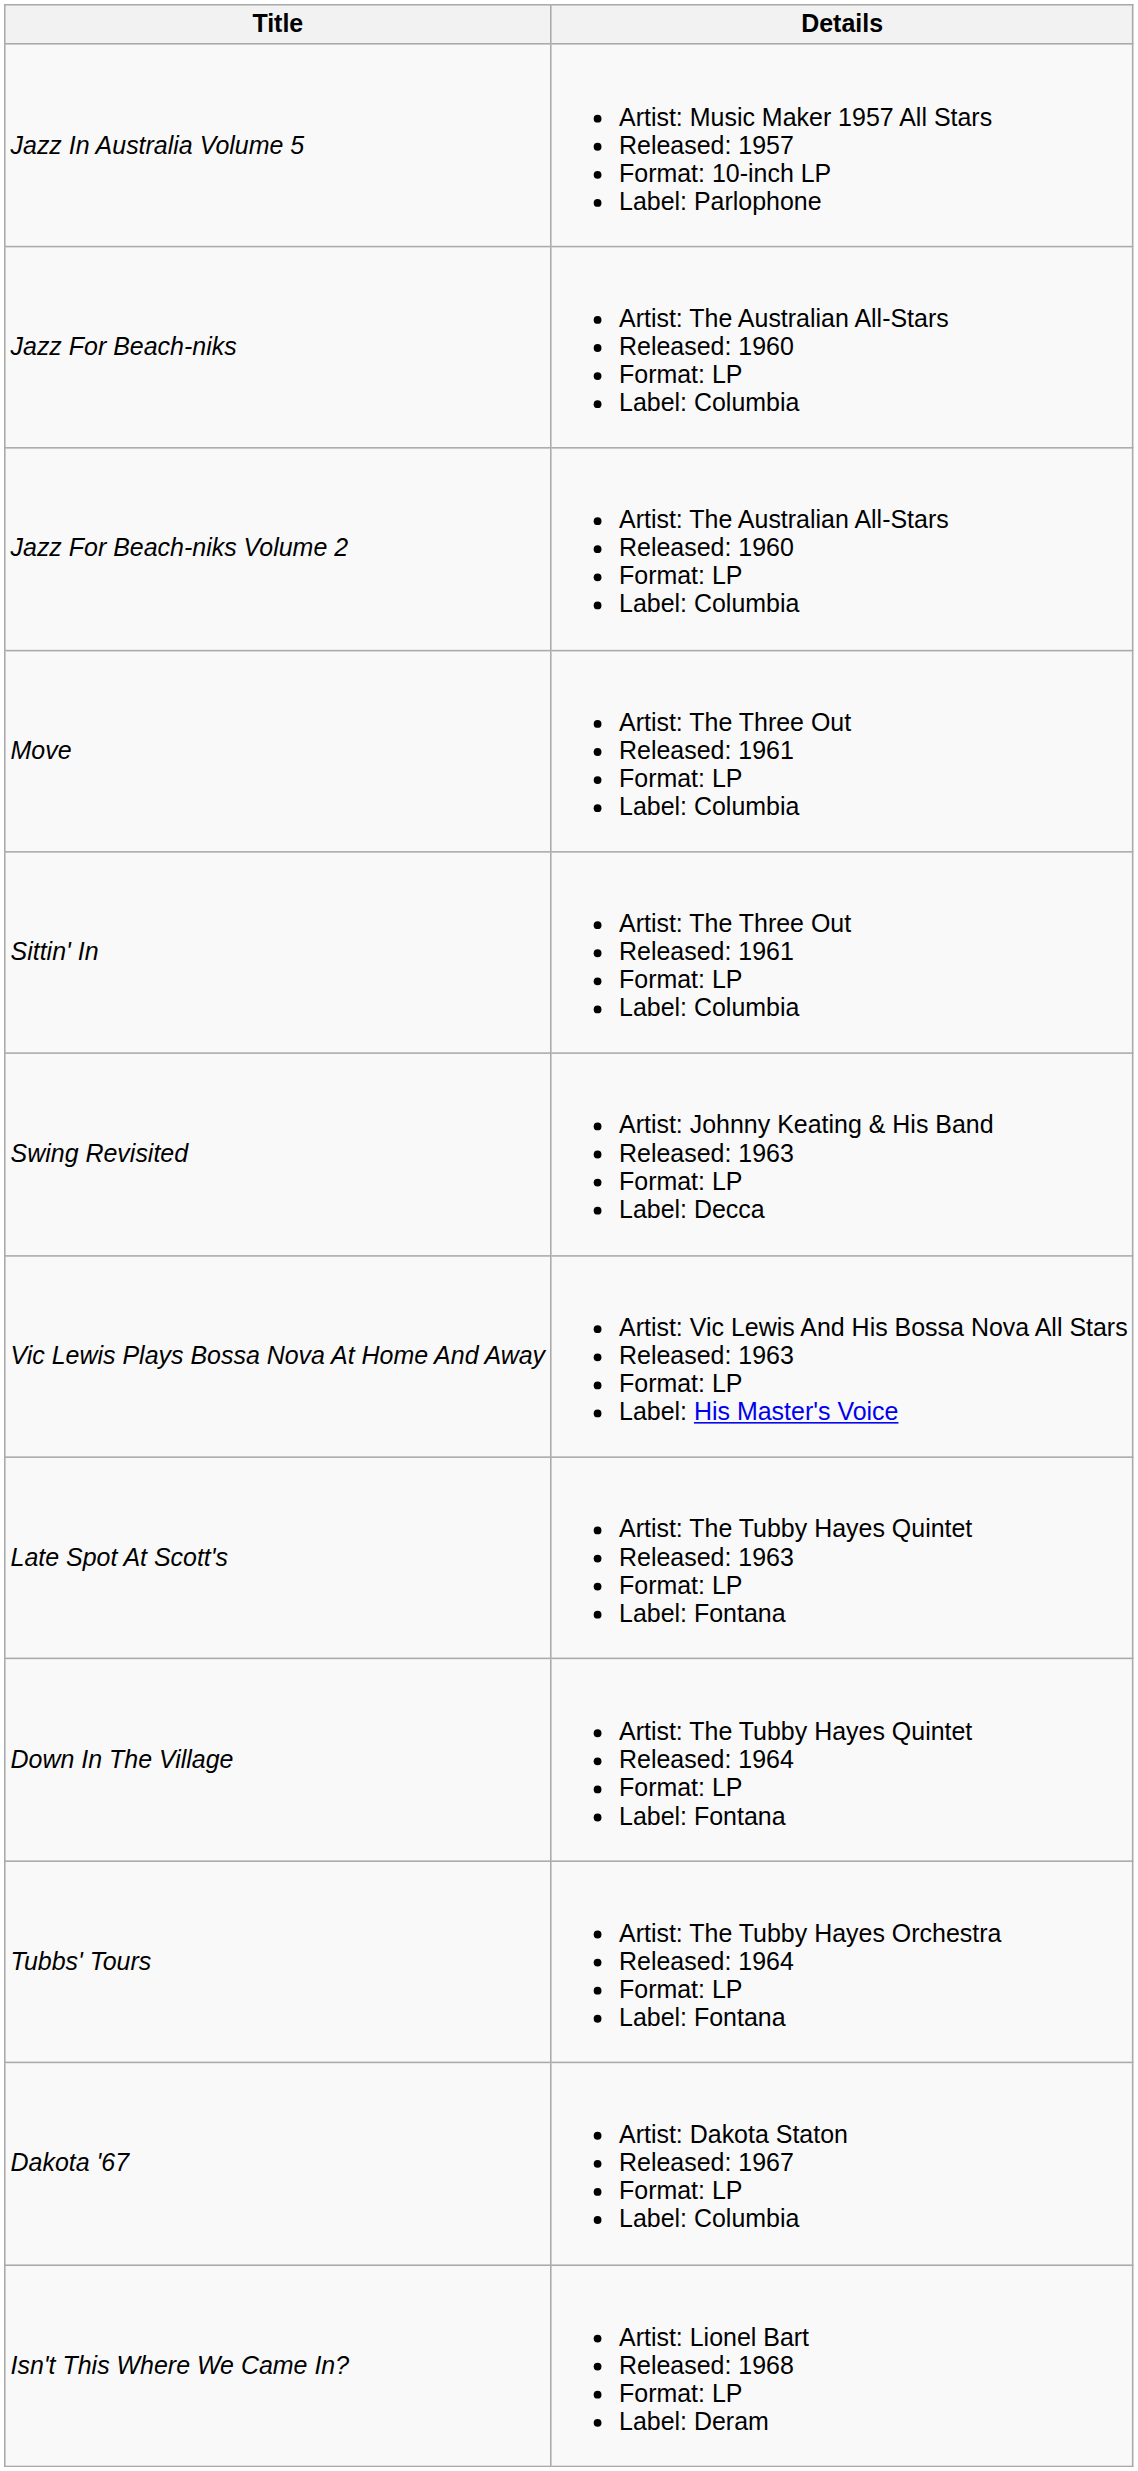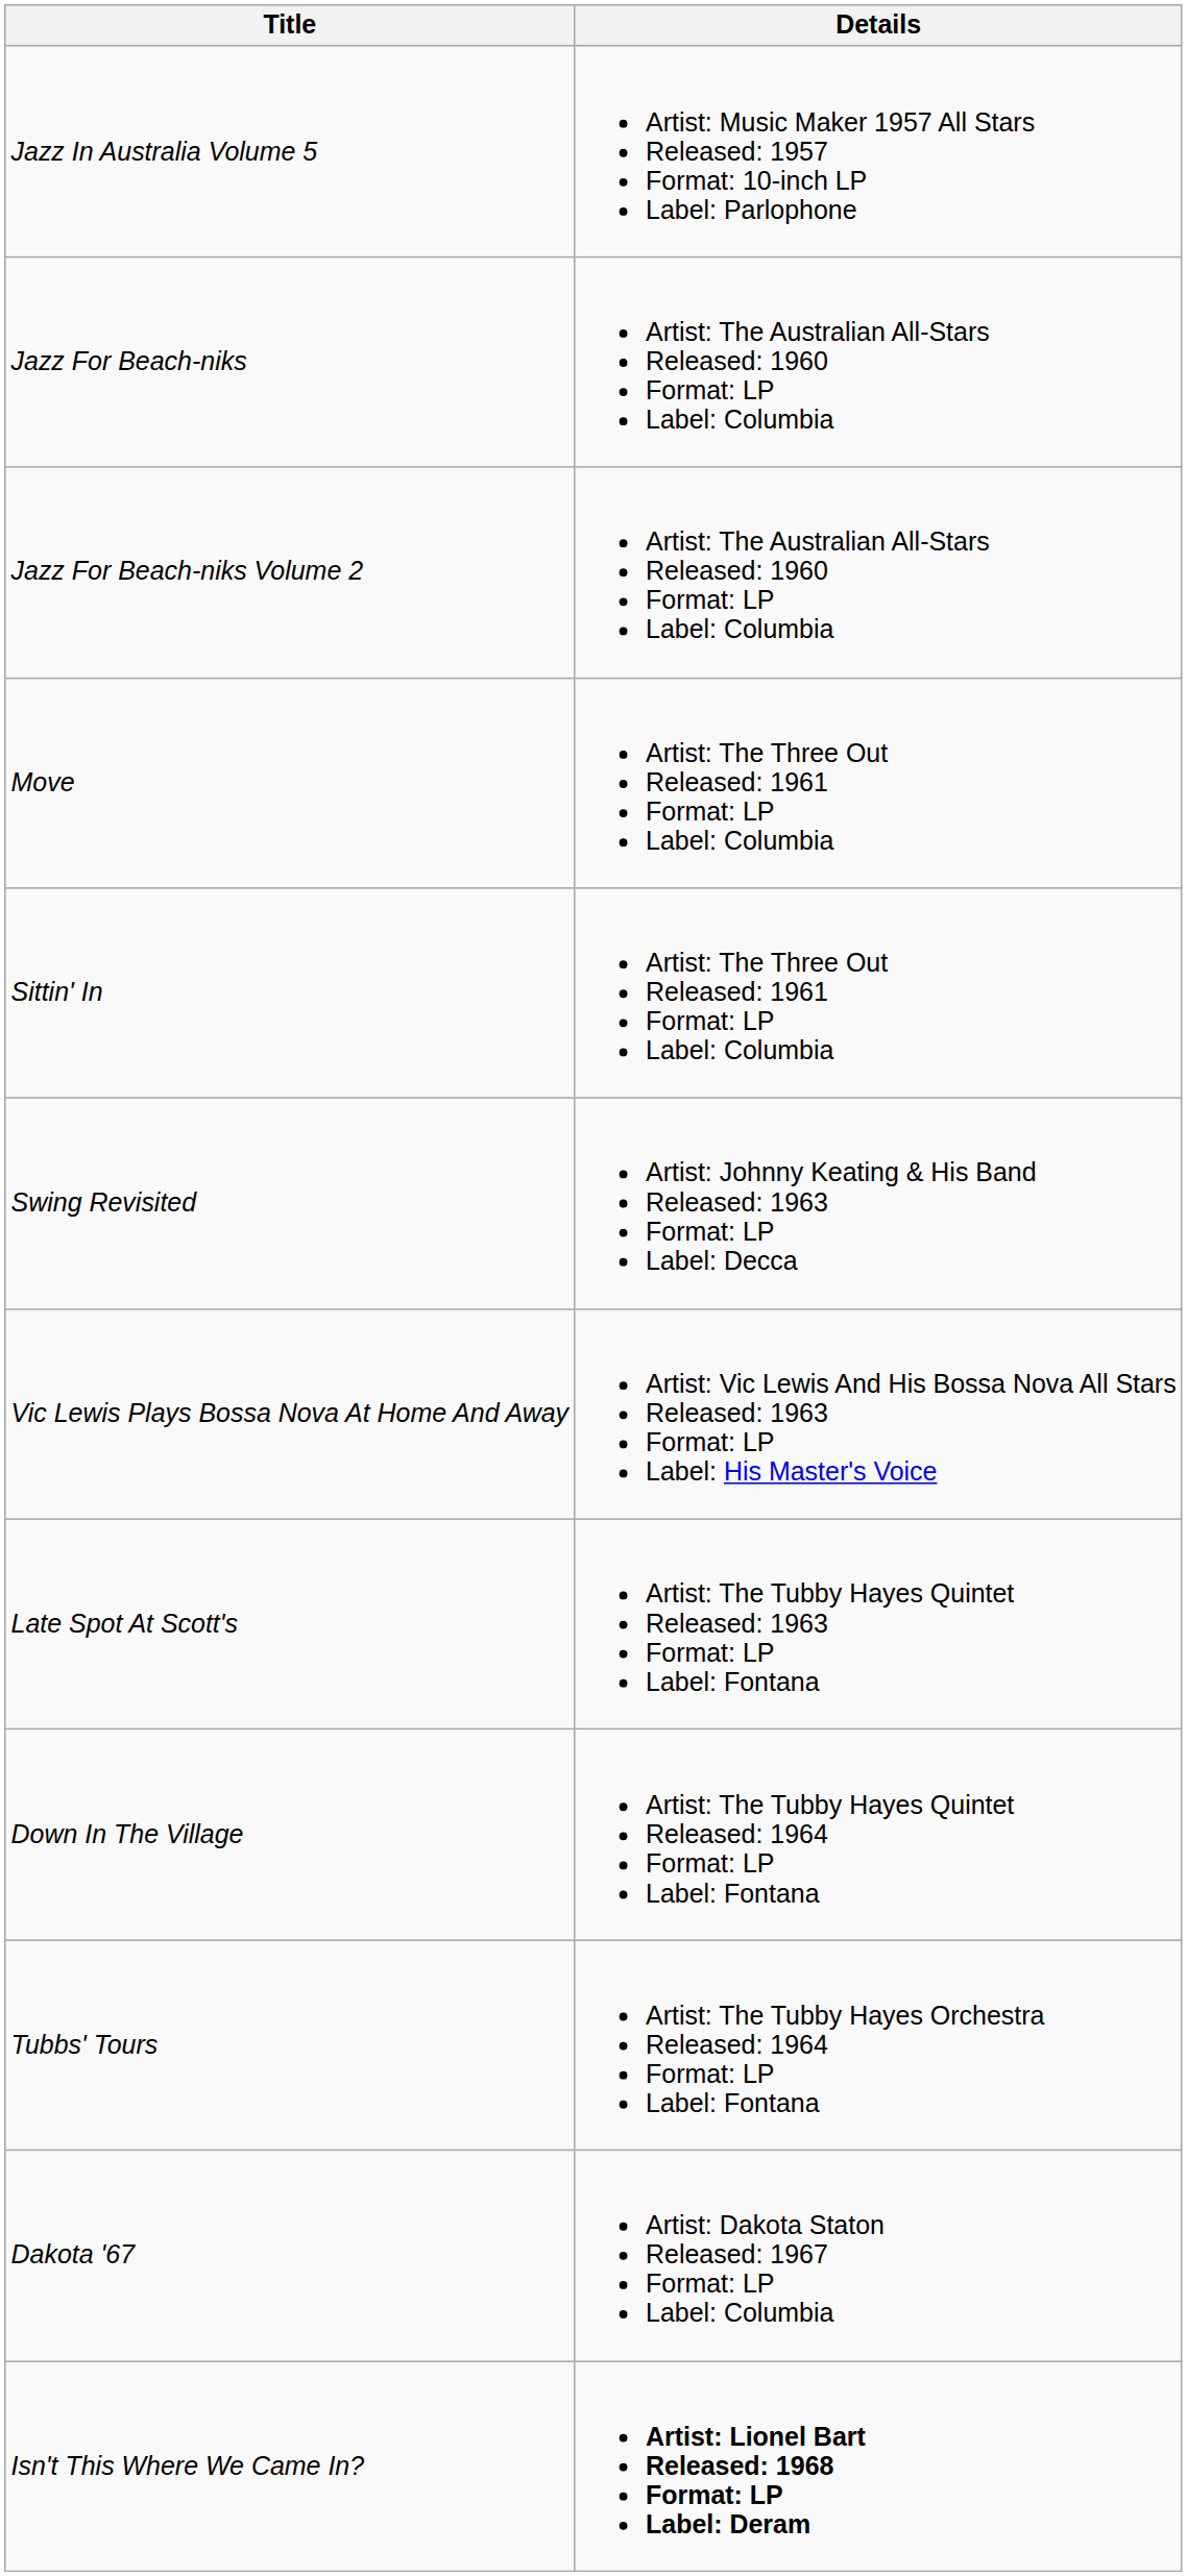Isn't This Where We Came In? | Details: normal -> bold
